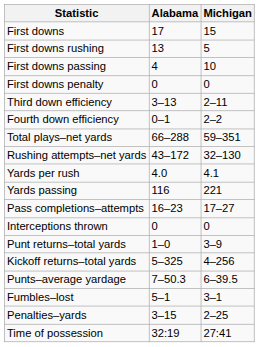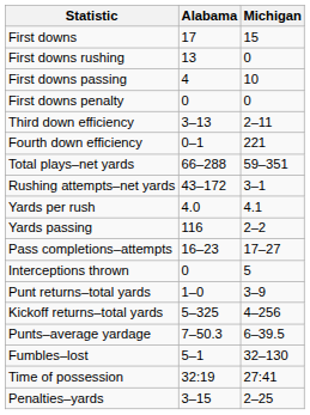First downs rushing | Michigan: 5 -> 0
Fourth down efficiency | Michigan: 2–2 -> 221
Rushing attempts–net yards | Michigan: 32–130 -> 3–1
Yards passing | Michigan: 221 -> 2–2
Interceptions thrown | Michigan: 0 -> 5
Fumbles–lost | Michigan: 3–1 -> 32–130
rows swapped: Penalties–yards <-> Time of possession
